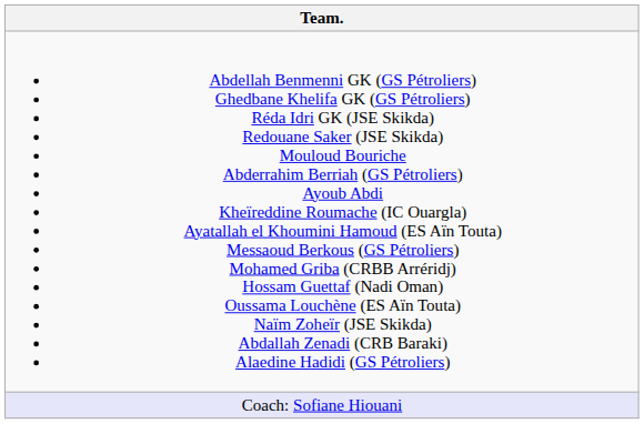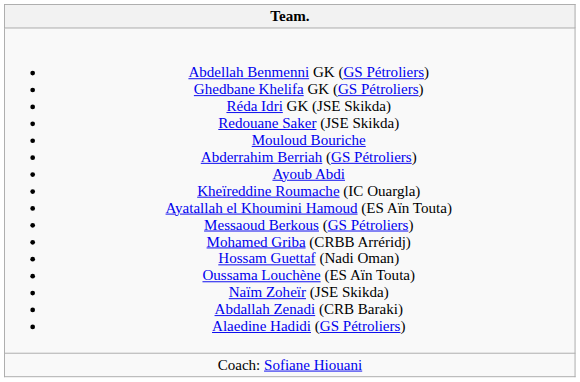row 3 | column 1: lavender background -> no background
